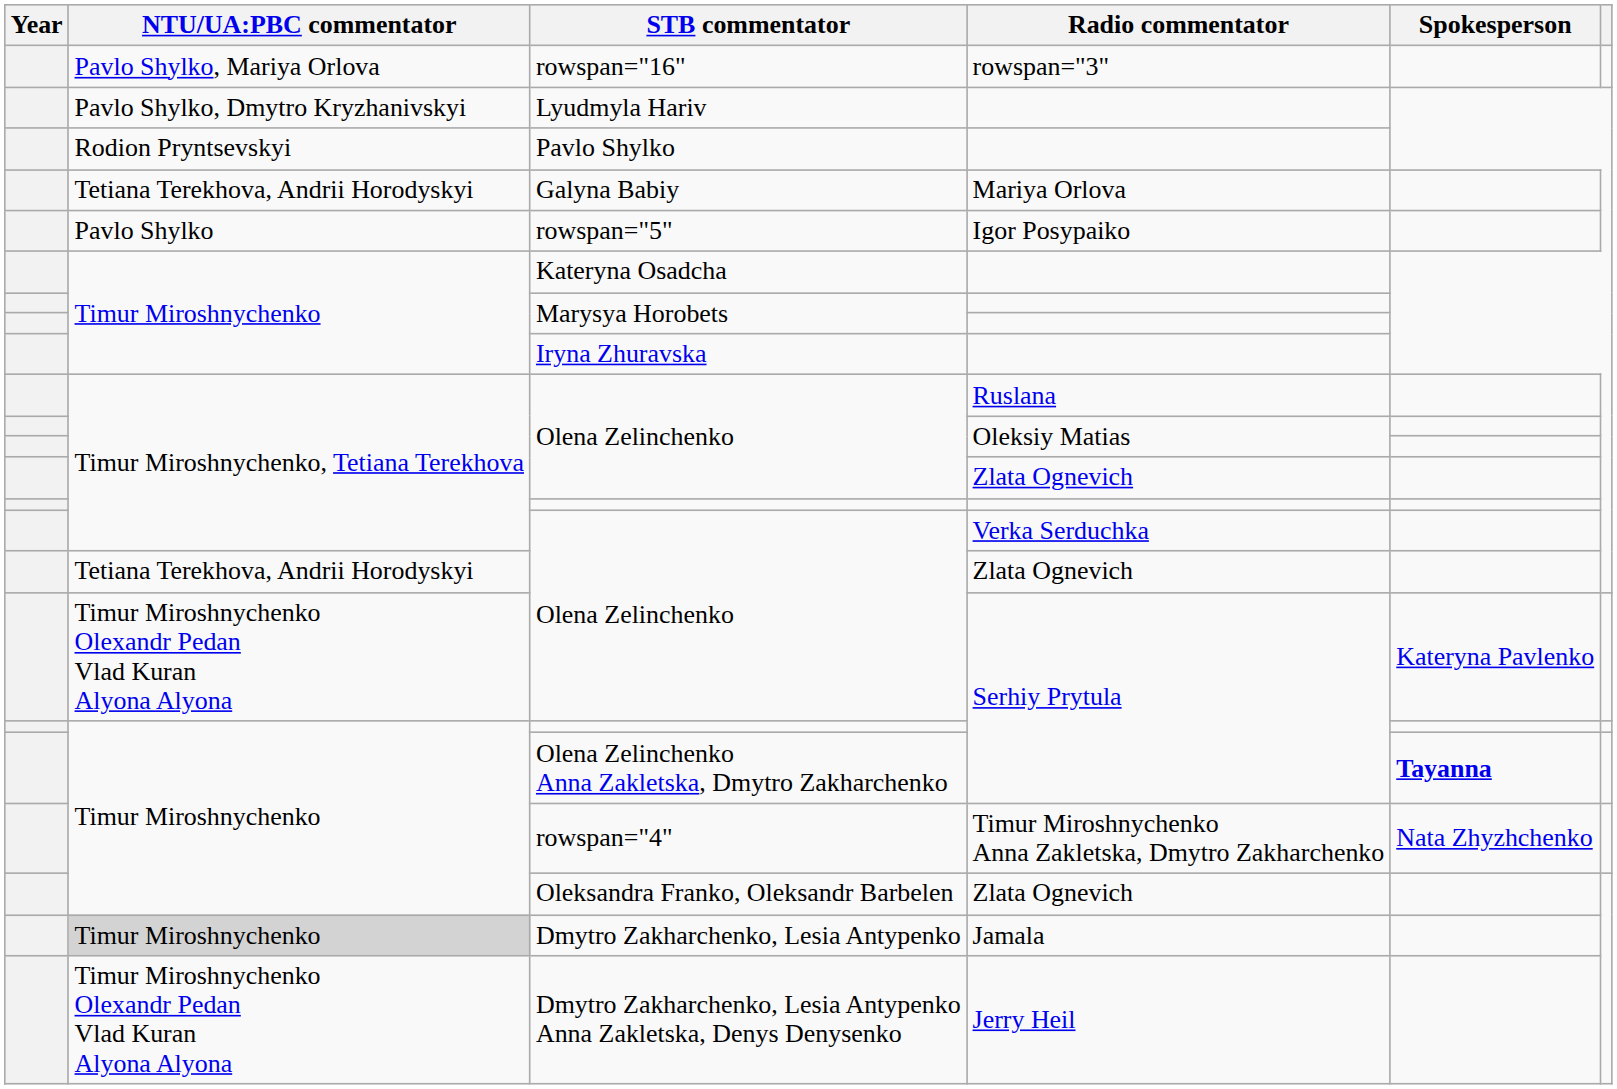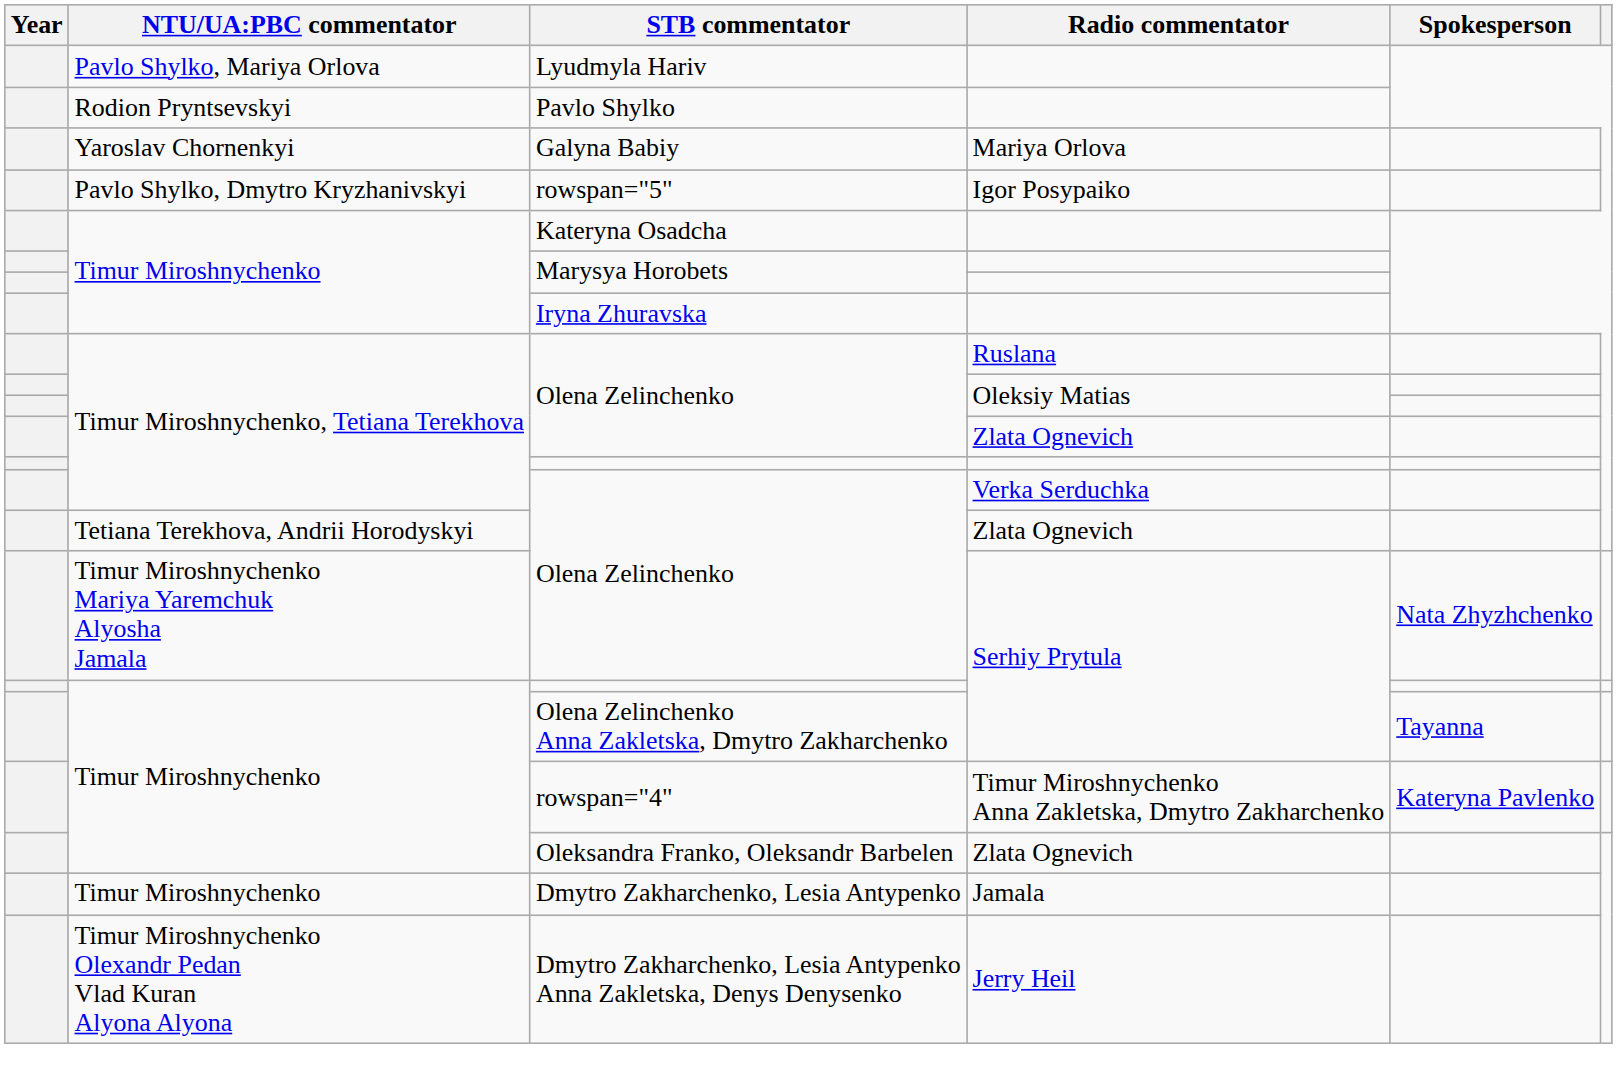- row: Pavlo Shylko, Mariya Orlova | rowspan="16" | rowspan="3"
Lyudmyla Hariv | NTU/UA:PBC commentator: Pavlo Shylko, Dmytro Kryzhanivskyi -> Pavlo Shylko, Mariya Orlova
Galyna Babiy | NTU/UA:PBC commentator: Tetiana Terekhova, Andrii Horodyskyi -> Yaroslav Chornenkyi
rowspan="5" | NTU/UA:PBC commentator: Pavlo Shylko -> Pavlo Shylko, Dmytro Kryzhanivskyi
Olena Zelinchenko / Serhiy Prytula | NTU/UA:PBC commentator: Timur Miroshnychenko Olexandr Pedan Vlad Kuran Alyona Alyona -> Timur Miroshnychenko Mariya Yaremchuk Alyosha Jamala
Olena Zelinchenko / Serhiy Prytula | Spokesperson: Kateryna Pavlenko -> Nata Zhyzhchenko
Olena Zelinchenko Anna Zakletska, Dmytro Zakharchenko | Spokesperson: bold -> normal
rowspan="4" | Spokesperson: Nata Zhyzhchenko -> Kateryna Pavlenko
Dmytro Zakharchenko, Lesia Antypenko | NTU/UA:PBC commentator: lightgrey background -> no background
